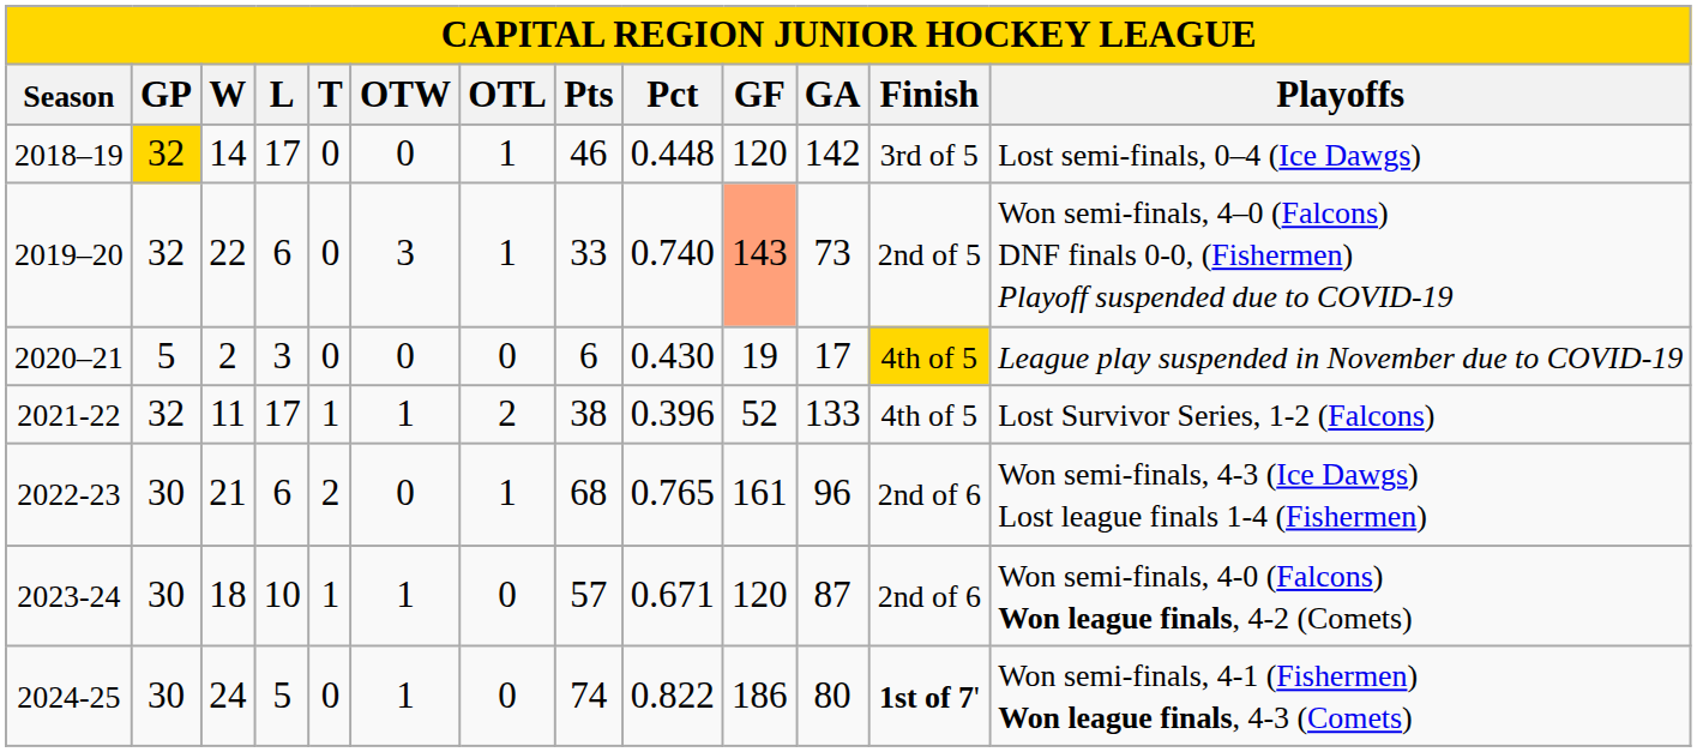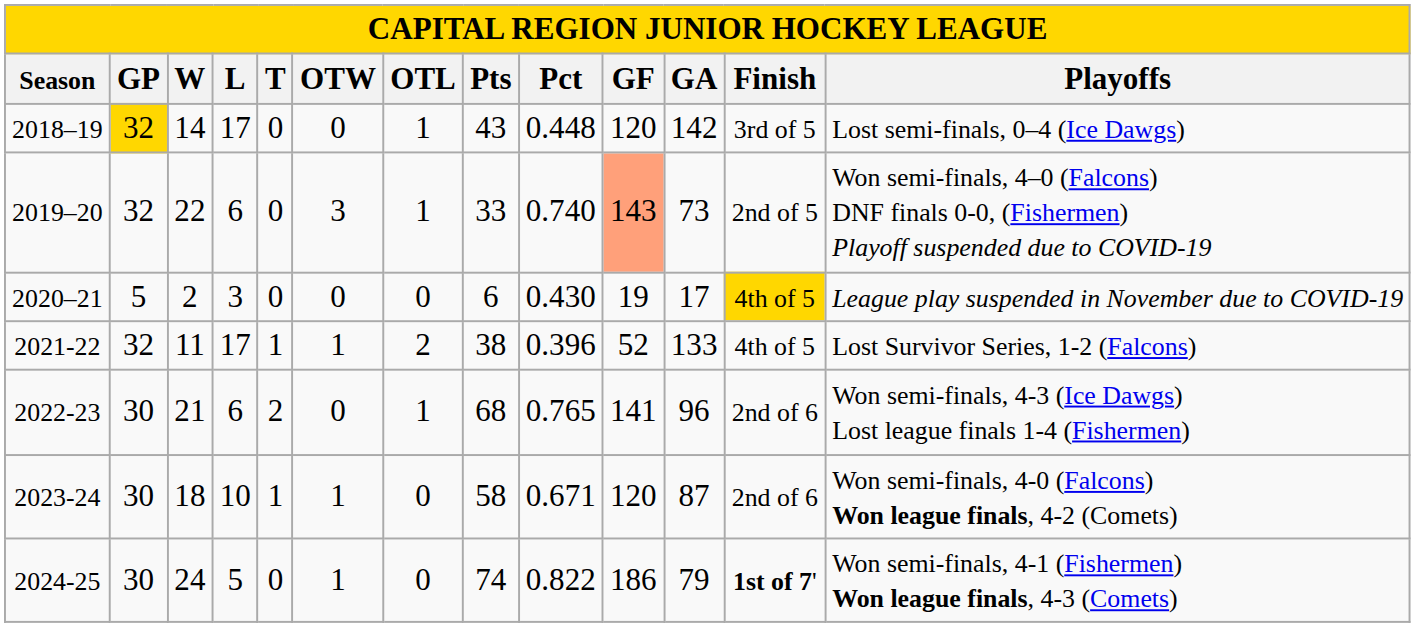2018–19 | Pts: 46 -> 43
2022-23 | GF: 161 -> 141
2023-24 | Pts: 57 -> 58
2024-25 | GA: 80 -> 79
